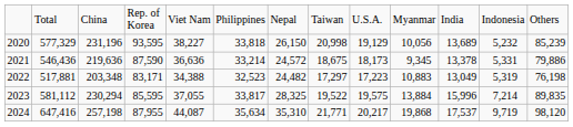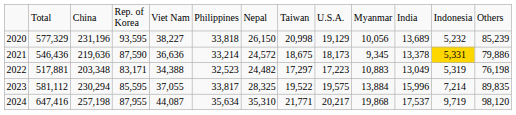2021 | column 12: no background -> gold background
